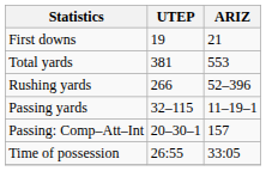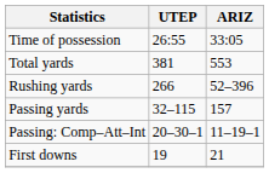rows swapped: First downs <-> Time of possession
Passing yards | ARIZ: 11–19–1 -> 157
Passing: Comp–Att–Int | ARIZ: 157 -> 11–19–1
